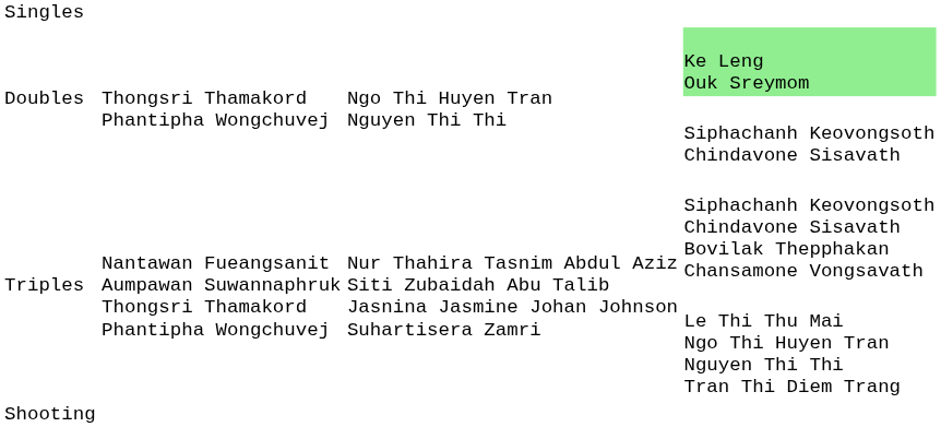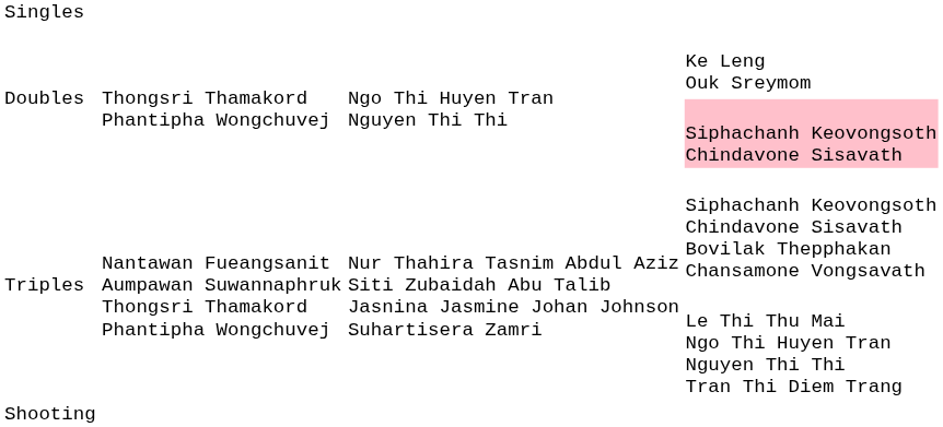Ke Leng Ouk Sreymom | column 4: lightgreen background -> no background
Siphachanh Keovongsoth Chindavone Sisavath | column 4: no background -> pink background
